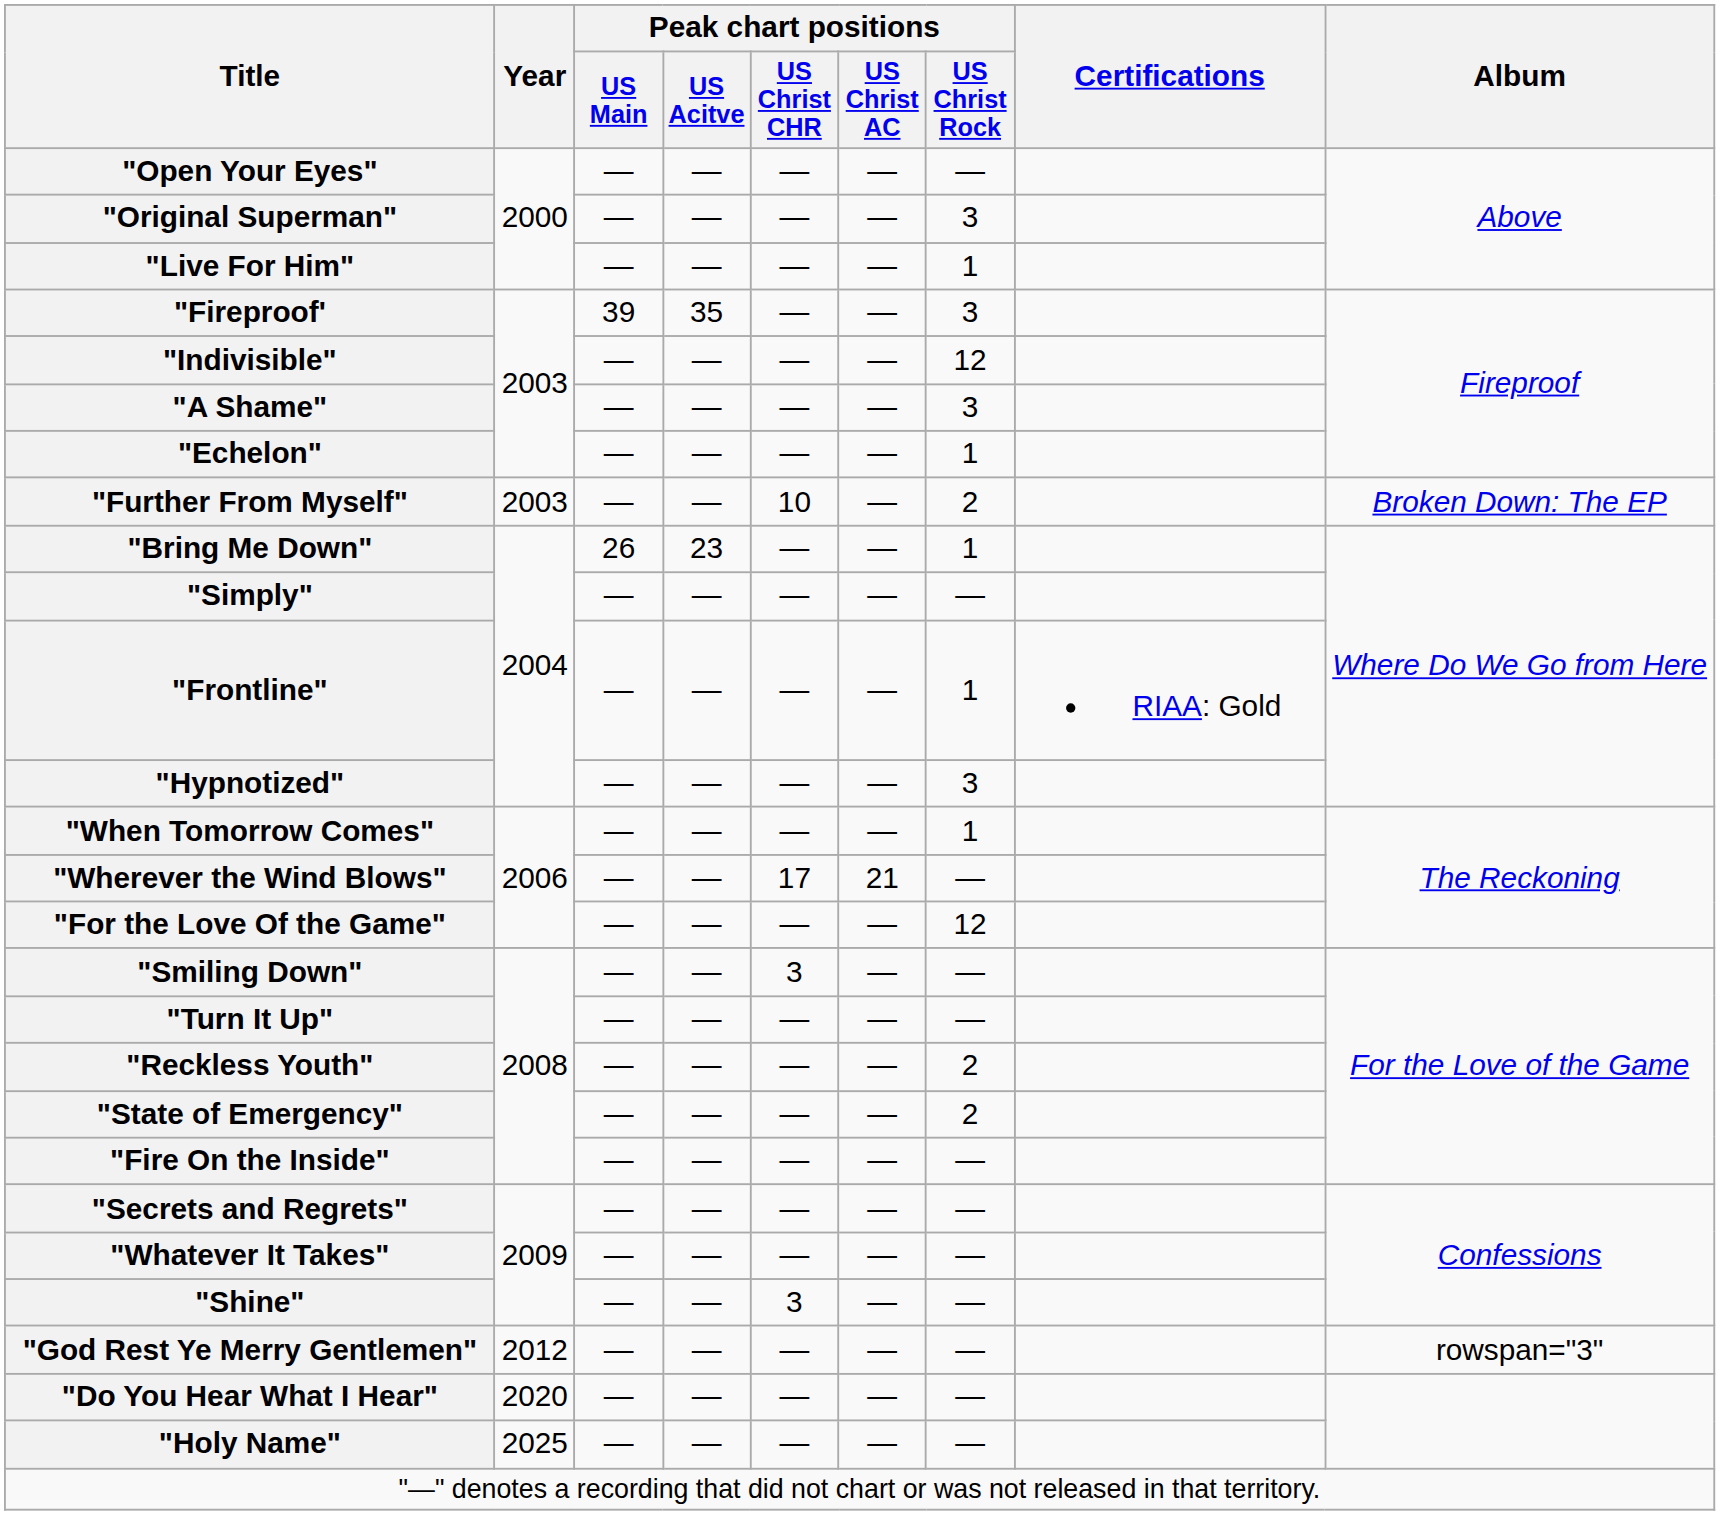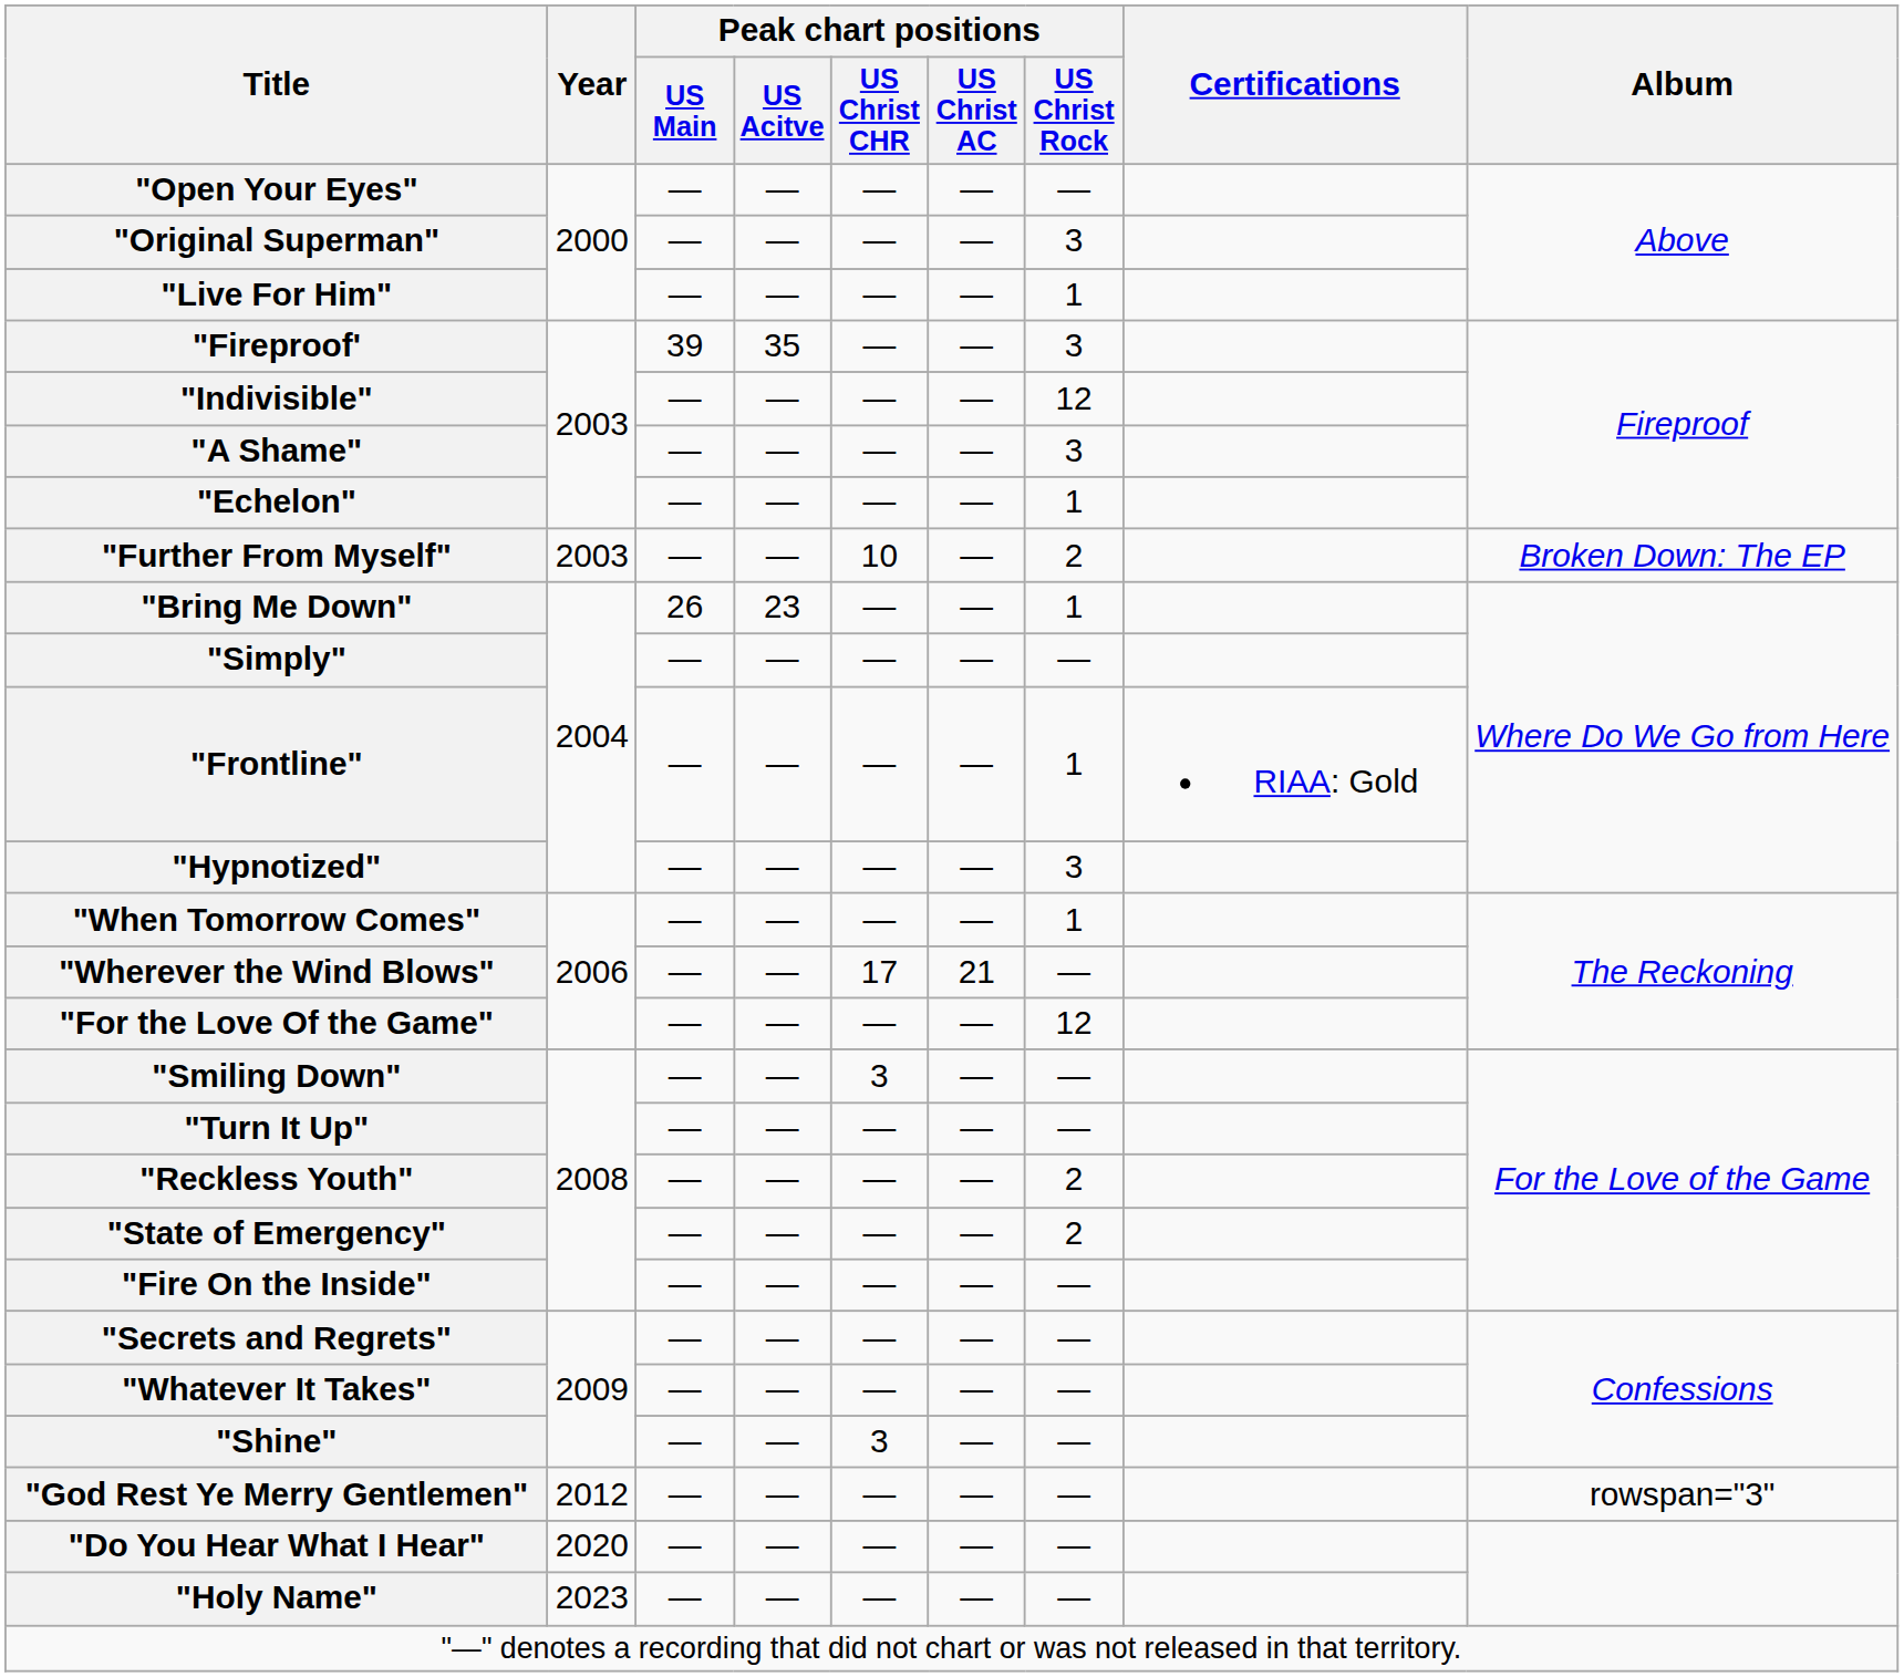"Holy Name" | Year: 2025 -> 2023
